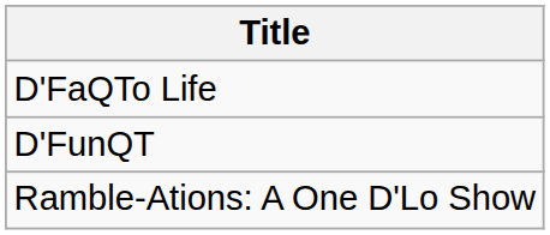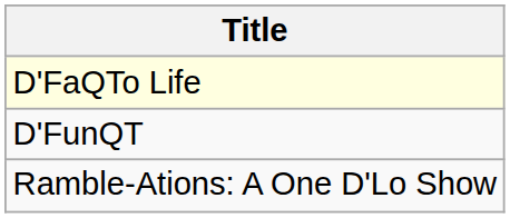row 2 | column 1: no background -> lightyellow background
